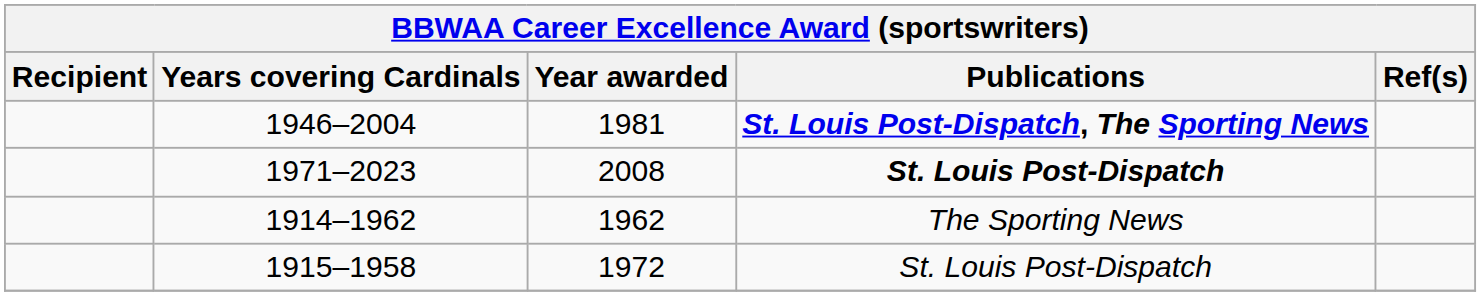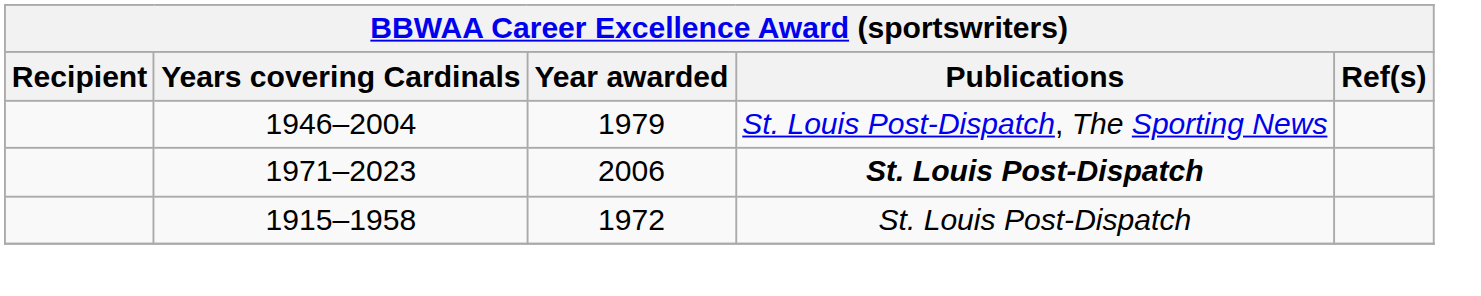1946–2004 | Year awarded: 1981 -> 1979
1946–2004 | Publications: bold -> normal
1971–2023 | Year awarded: 2008 -> 2006
- row: 1914–1962 | 1962 | The Sporting News
